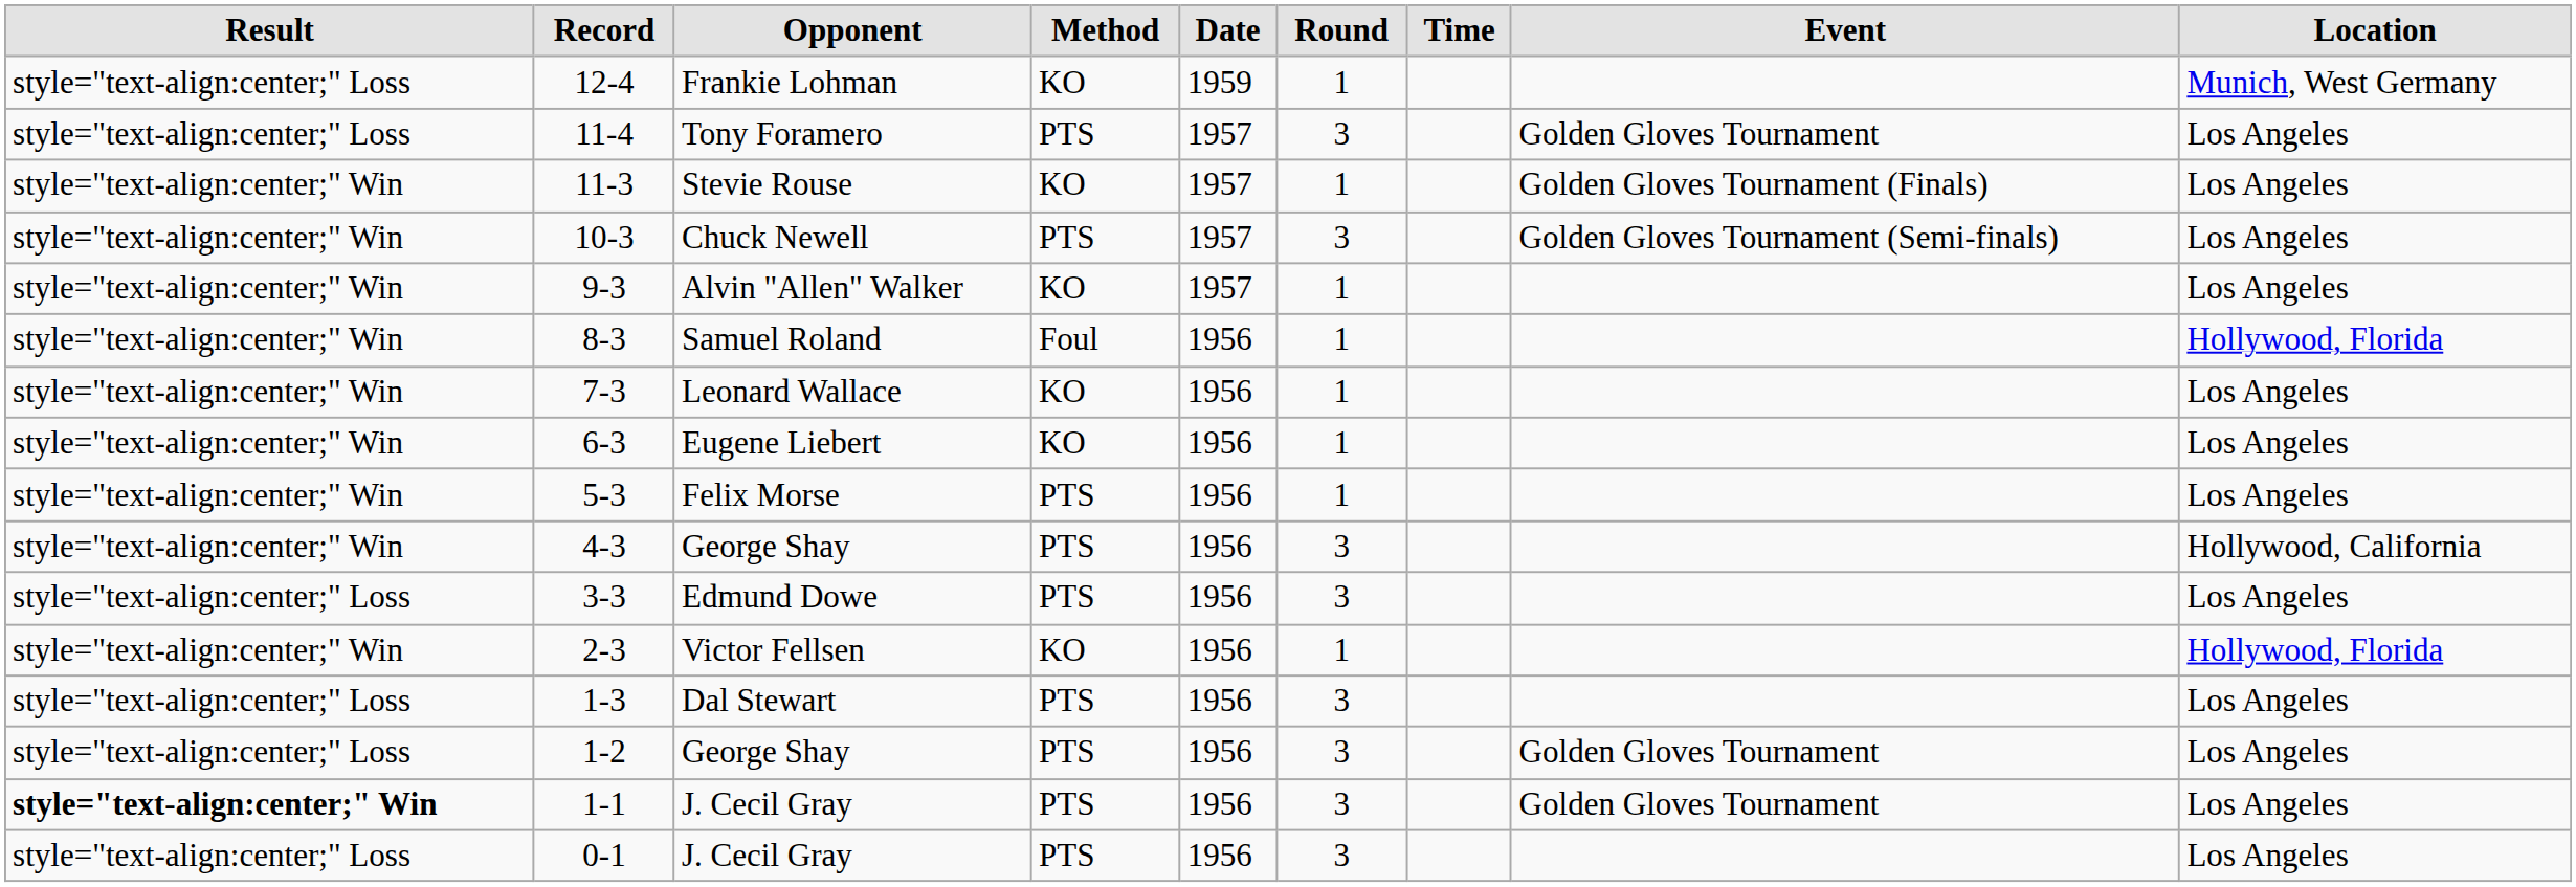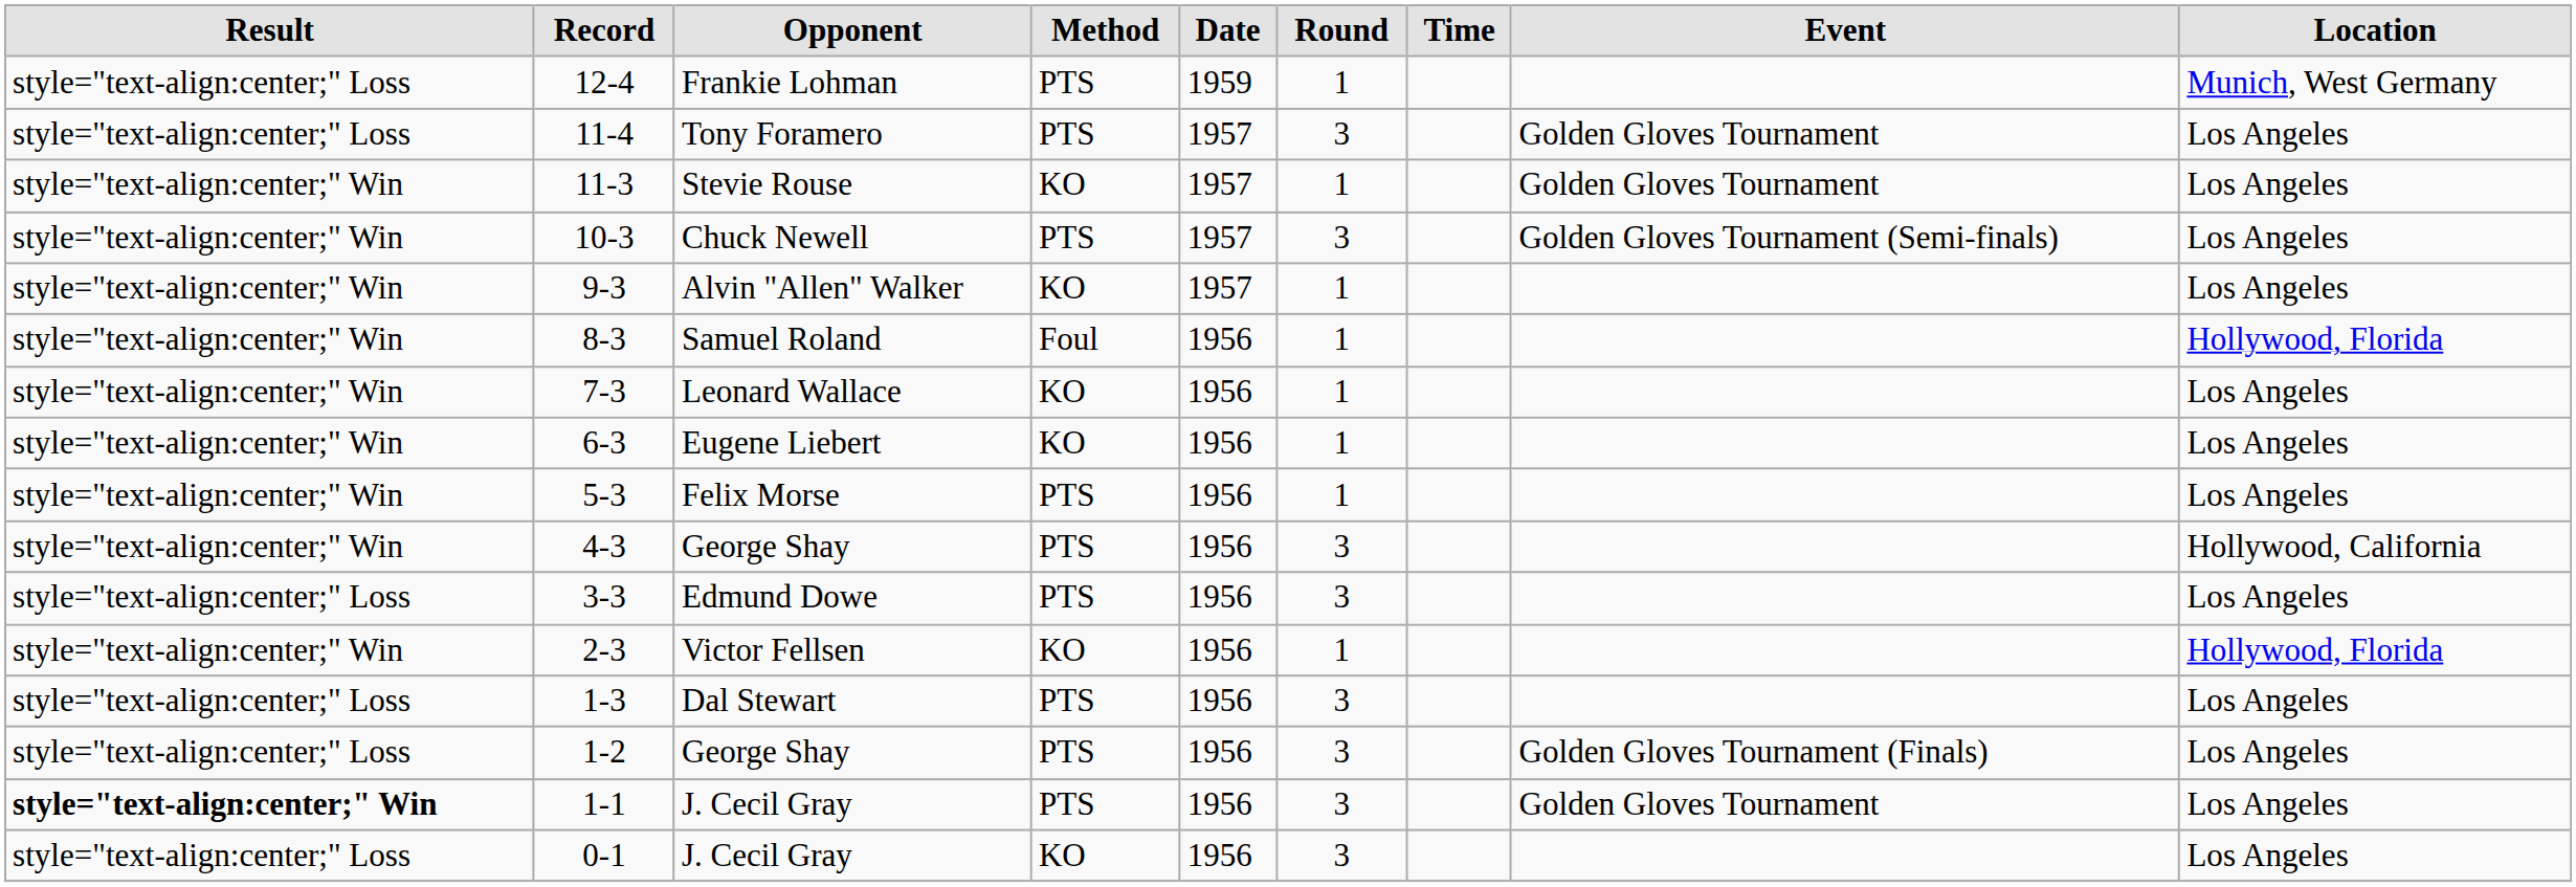12-4 | Method: KO -> PTS
11-3 | Event: Golden Gloves Tournament (Finals) -> Golden Gloves Tournament
1-2 | Event: Golden Gloves Tournament -> Golden Gloves Tournament (Finals)
0-1 | Method: PTS -> KO
